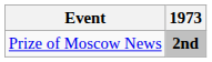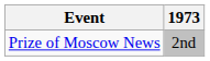Prize of Moscow News | 1973: bold -> normal
